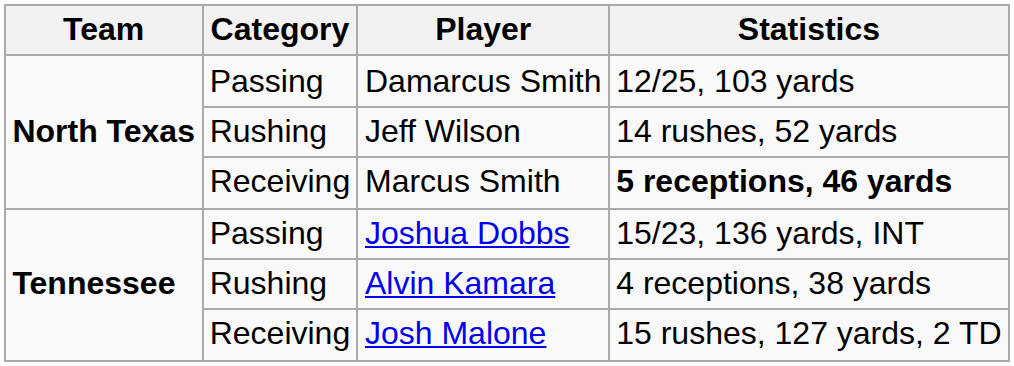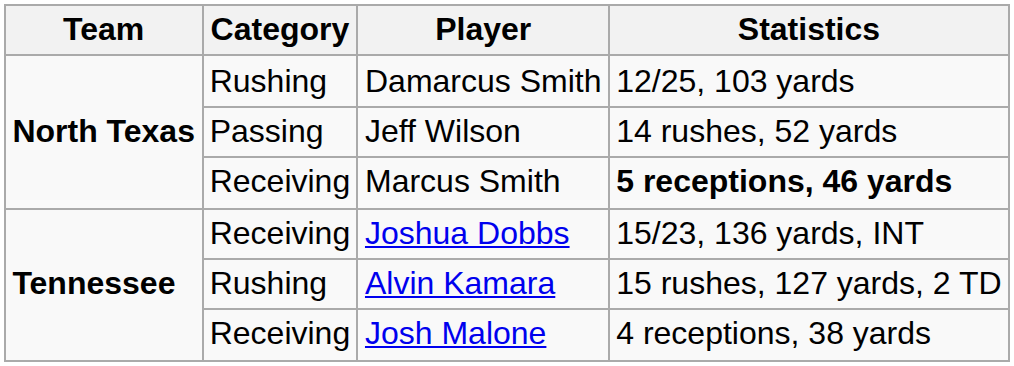Damarcus Smith | Category: Passing -> Rushing
Jeff Wilson | Category: Rushing -> Passing
Joshua Dobbs | Category: Passing -> Receiving
Alvin Kamara | Statistics: 4 receptions, 38 yards -> 15 rushes, 127 yards, 2 TD
Josh Malone | Statistics: 15 rushes, 127 yards, 2 TD -> 4 receptions, 38 yards
